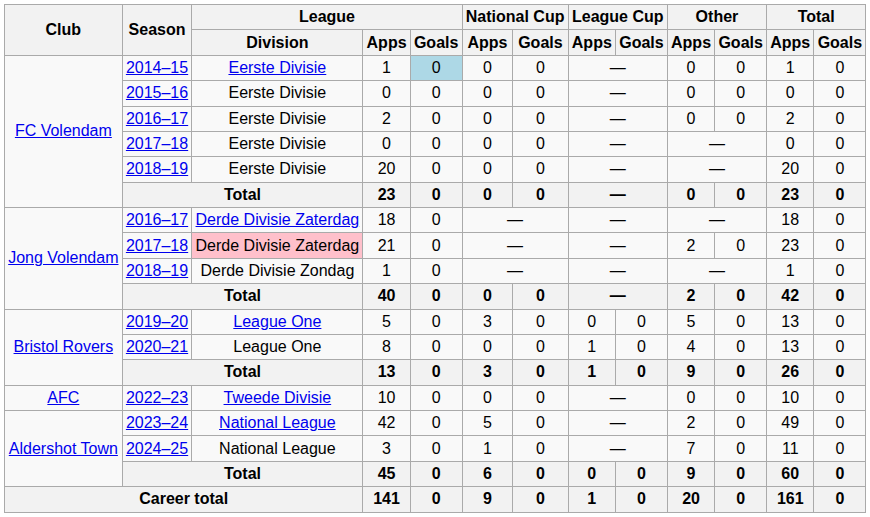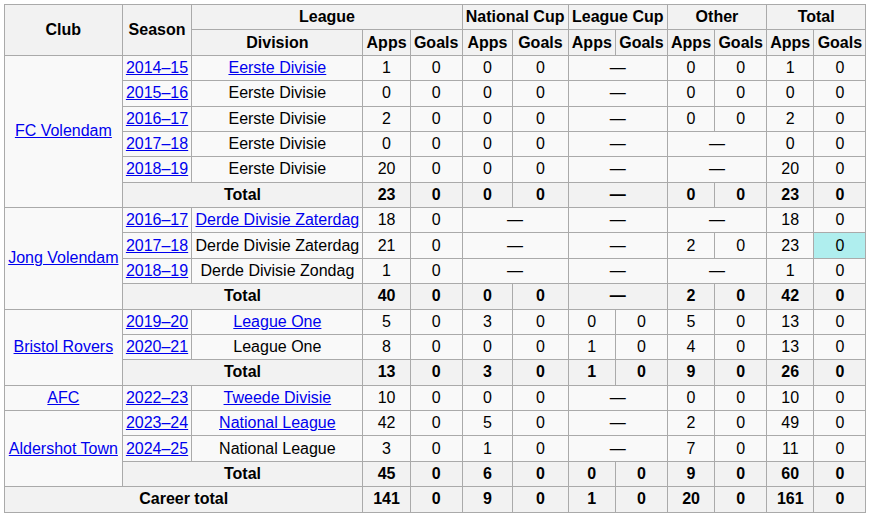2014–15 / 1 | League / Goals: lightblue background -> no background
21 | League / Division: pink background -> no background
21 | Total / Goals: no background -> paleturquoise background
